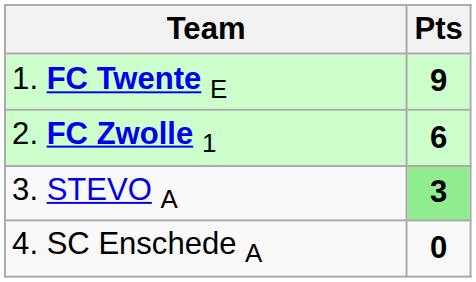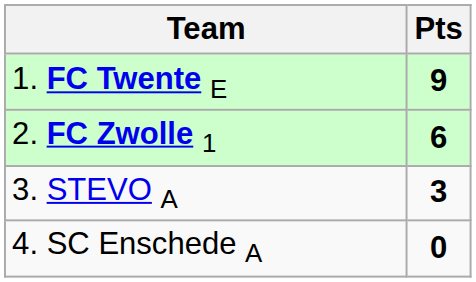3. STEVO A | Pts: lightgreen background -> no background
